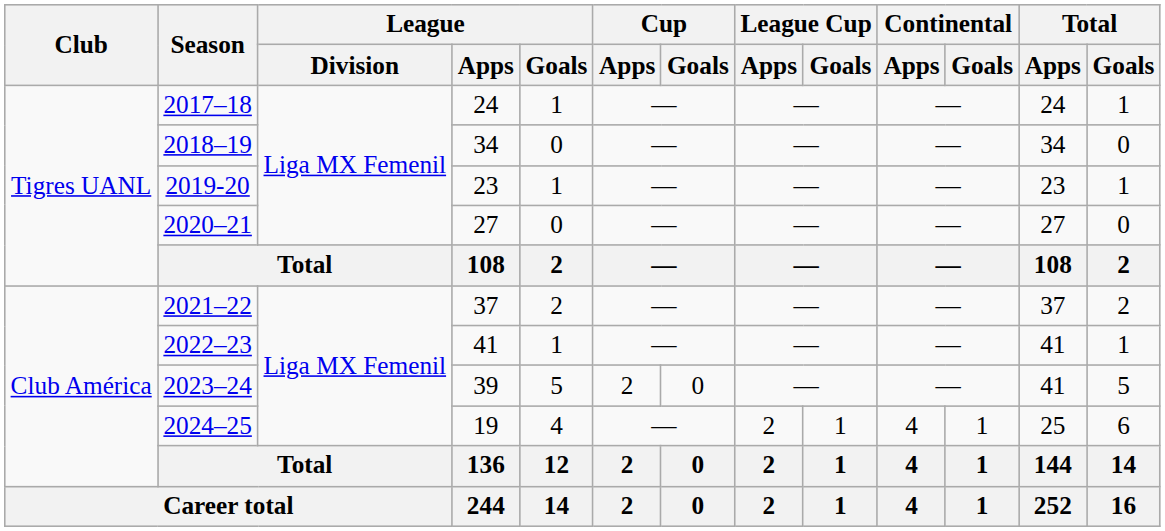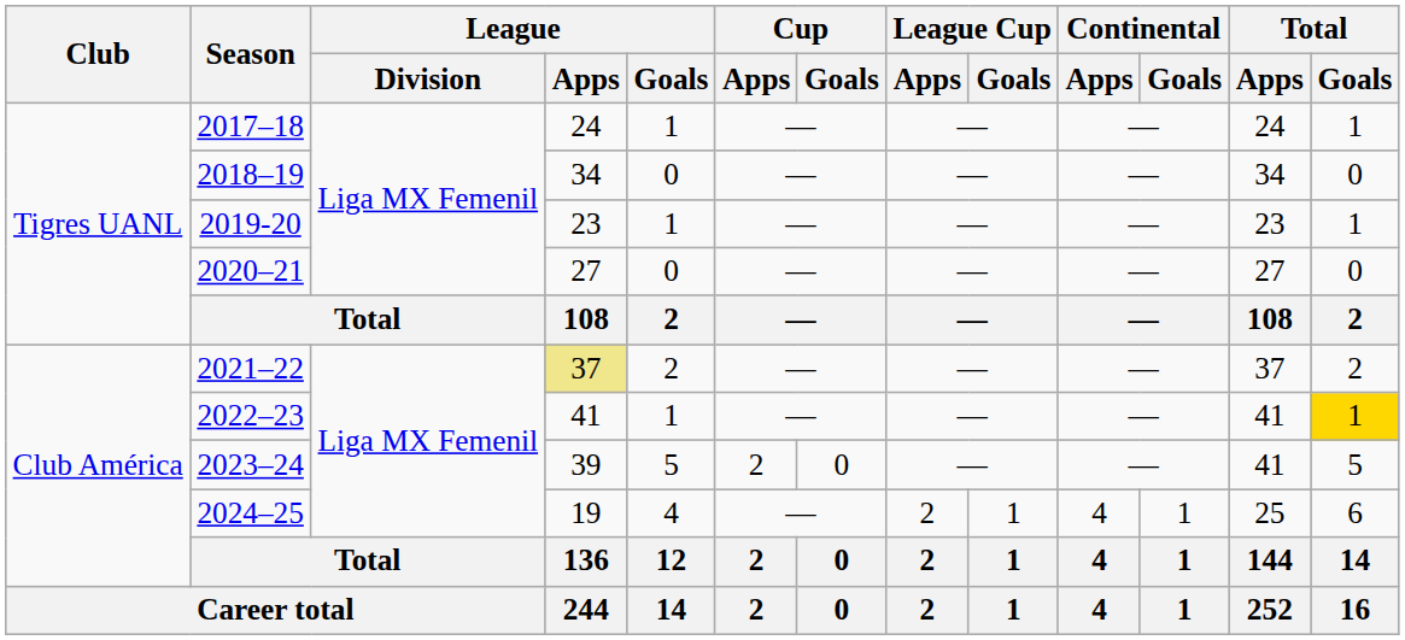2021–22 | League / Apps: no background -> khaki background
2022–23 | Total / Goals: no background -> gold background
